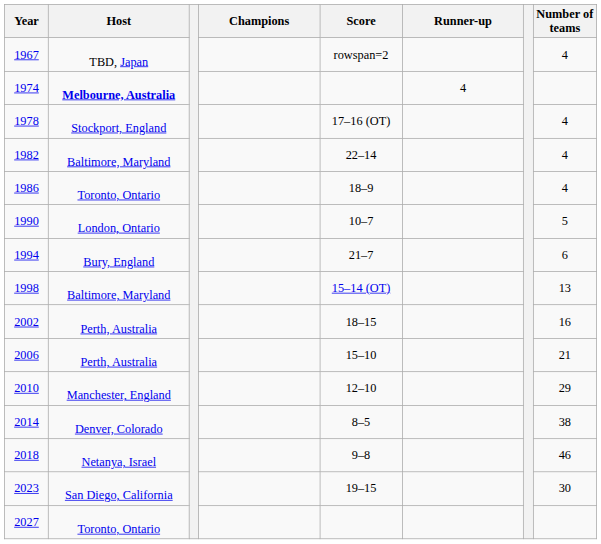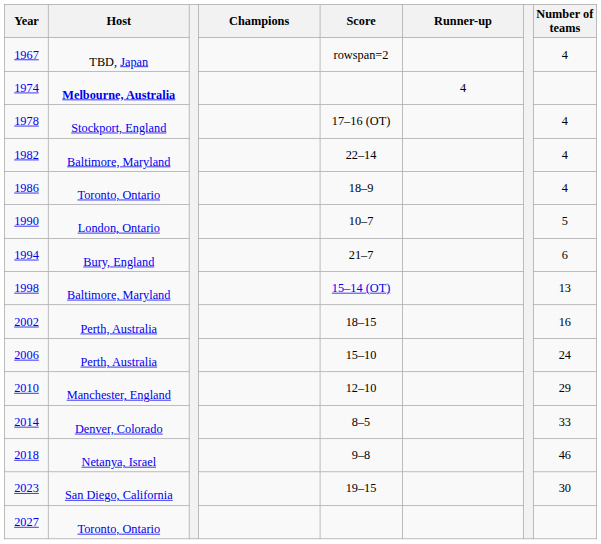2006 | Number of teams: 21 -> 24
2014 | Number of teams: 38 -> 33
